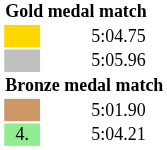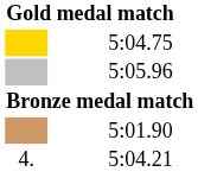5:04.21 | column 1: lightgreen background -> no background
